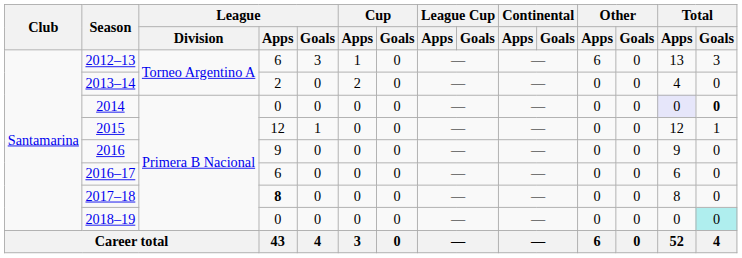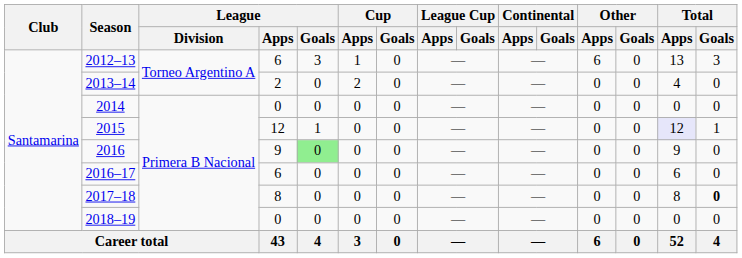2014 | Total / Apps: lavender background -> no background
2014 | Total / Goals: bold -> normal
2015 | Total / Apps: no background -> lavender background
2016 | League / Goals: no background -> lightgreen background
2017–18 | League / Apps: bold -> normal
2017–18 | Total / Goals: normal -> bold
2018–19 | Total / Goals: paleturquoise background -> no background
